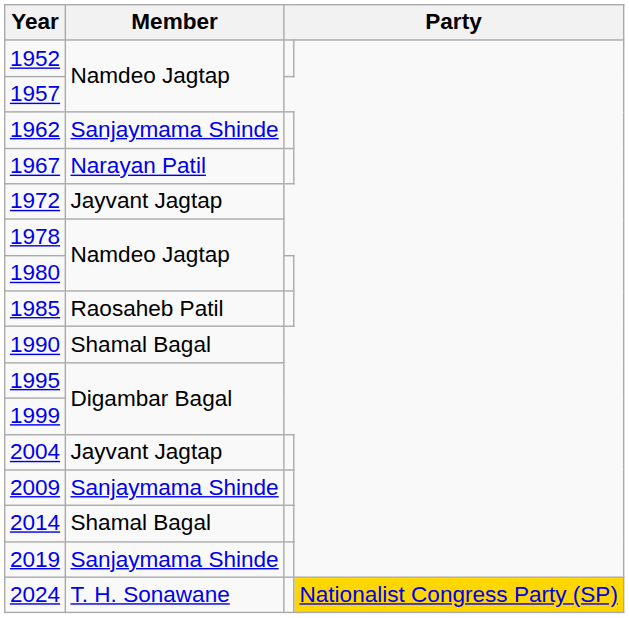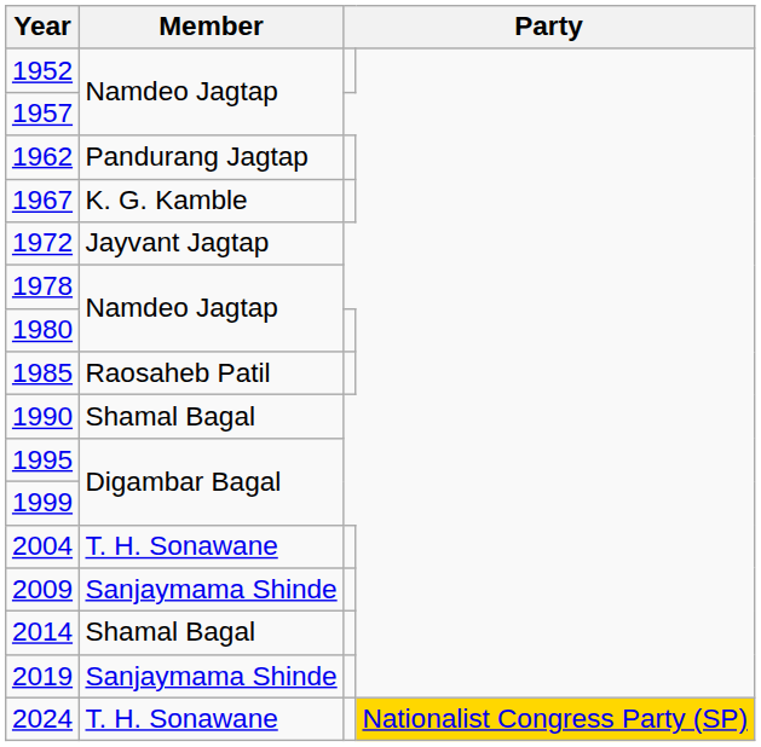1962 | Member: Sanjaymama Shinde -> Pandurang Jagtap
1967 | Member: Narayan Patil -> K. G. Kamble
2004 | Member: Jayvant Jagtap -> T. H. Sonawane
